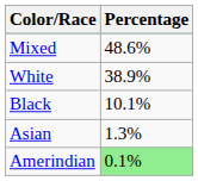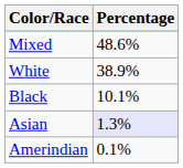Asian | Percentage: no background -> lavender background
Amerindian | Percentage: lightgreen background -> no background
